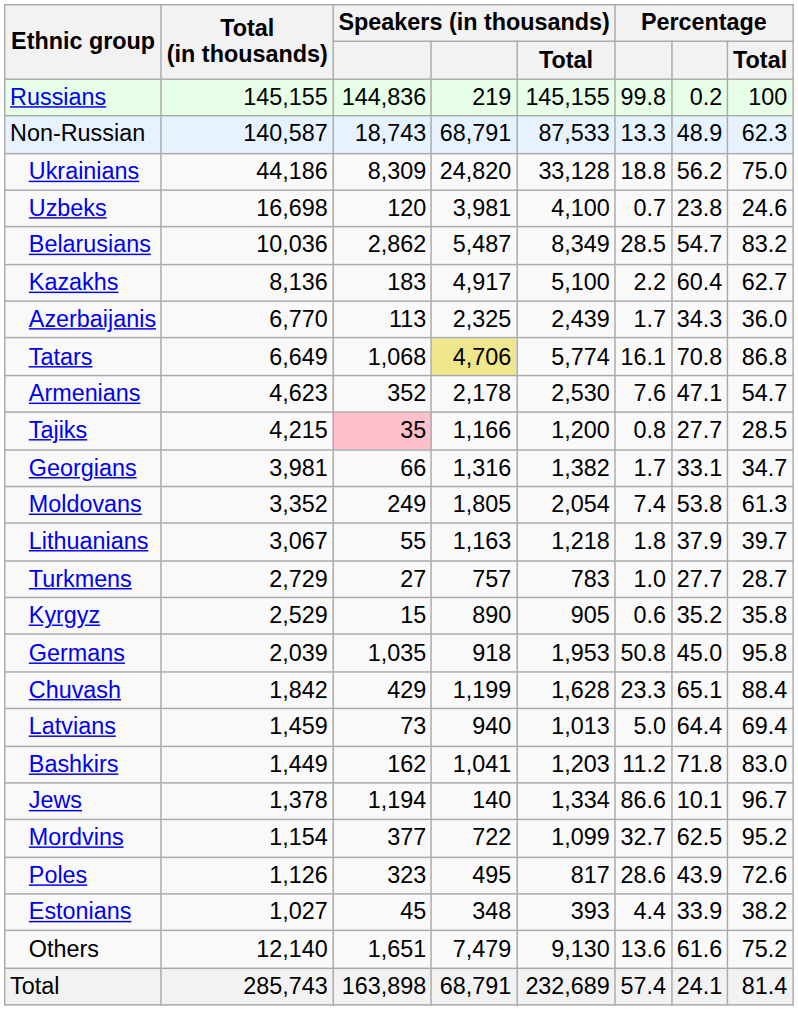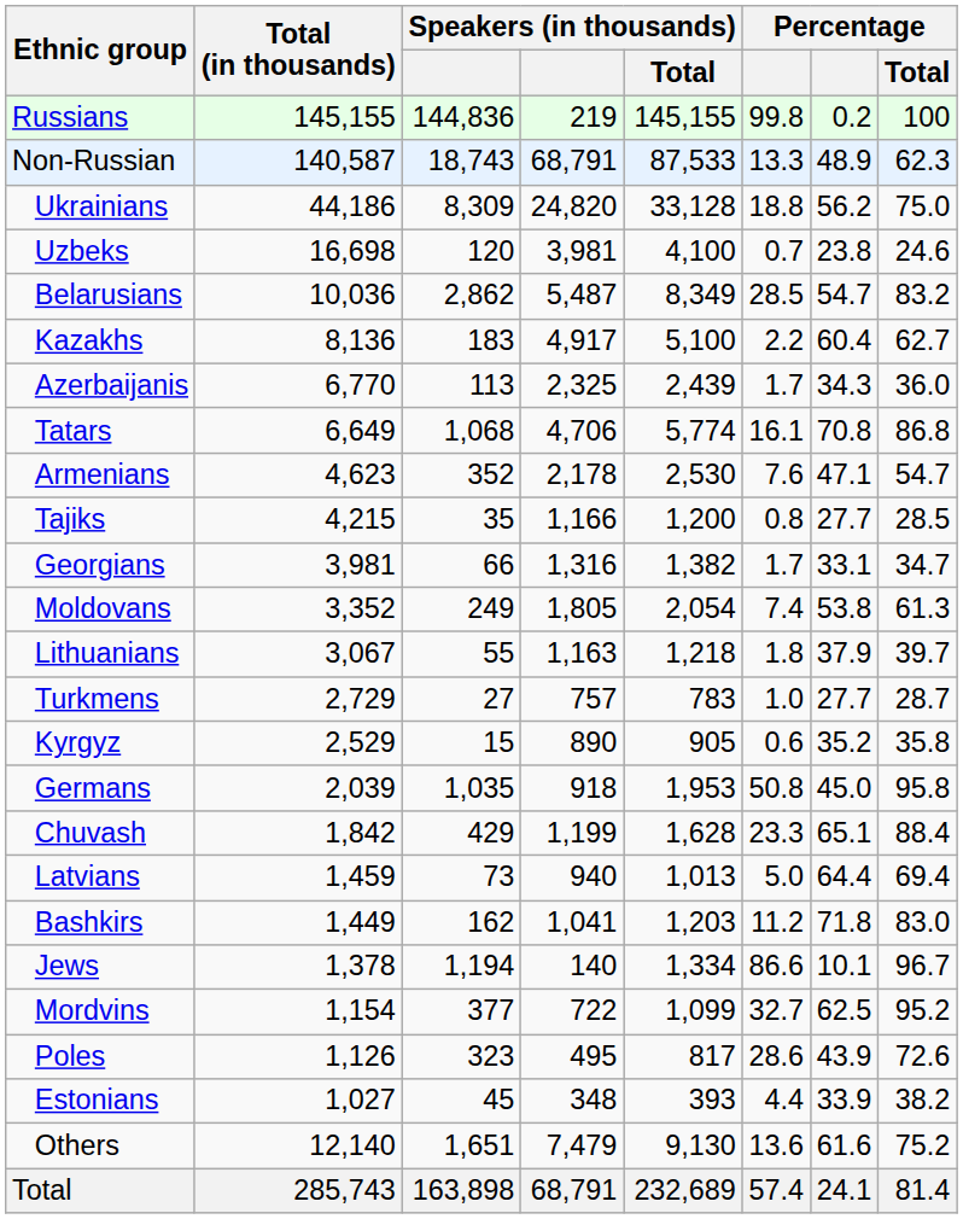Tatars | column 4: khaki background -> no background
Tajiks | column 3: pink background -> no background
